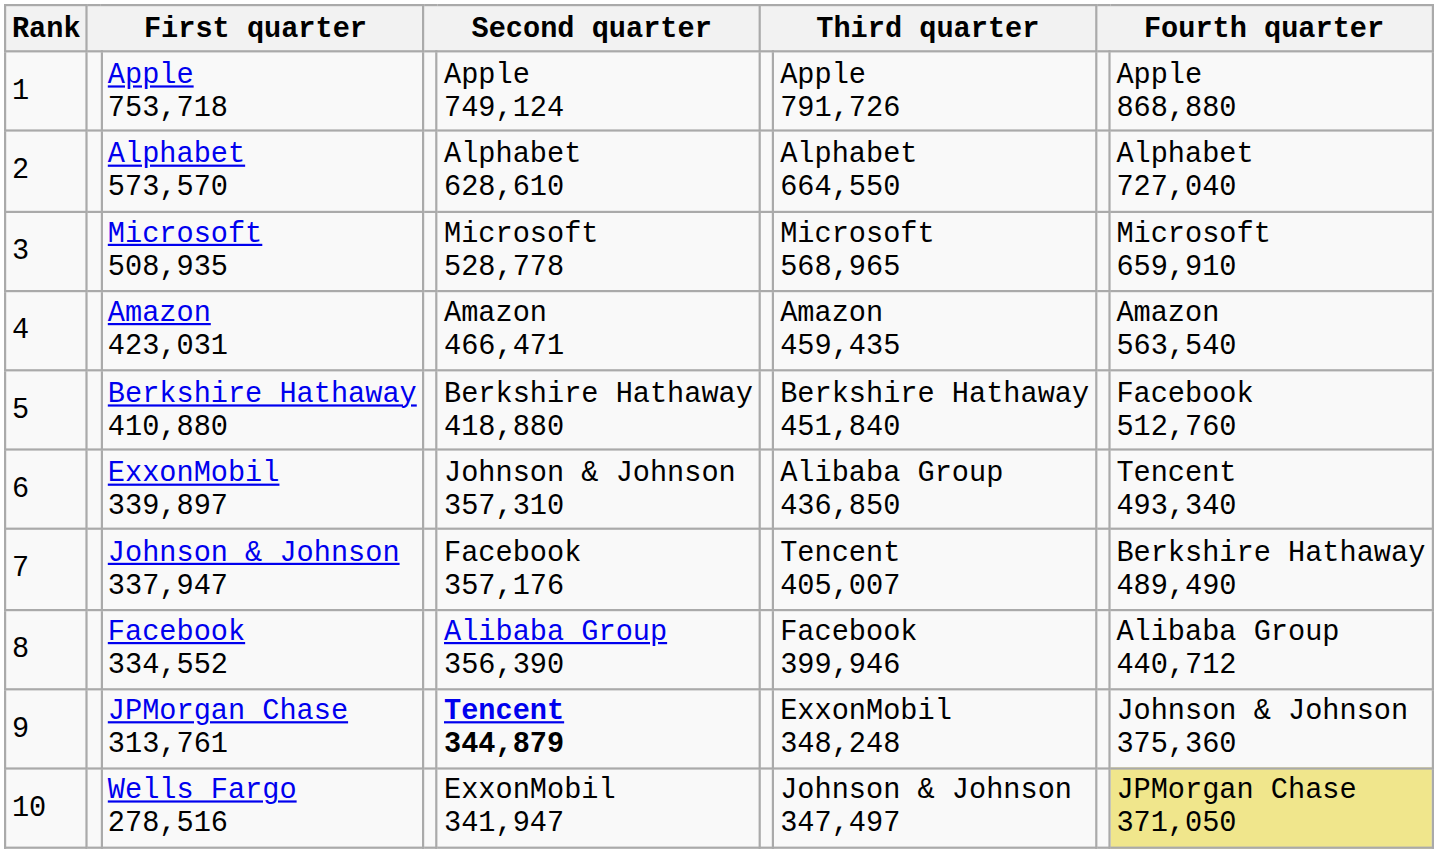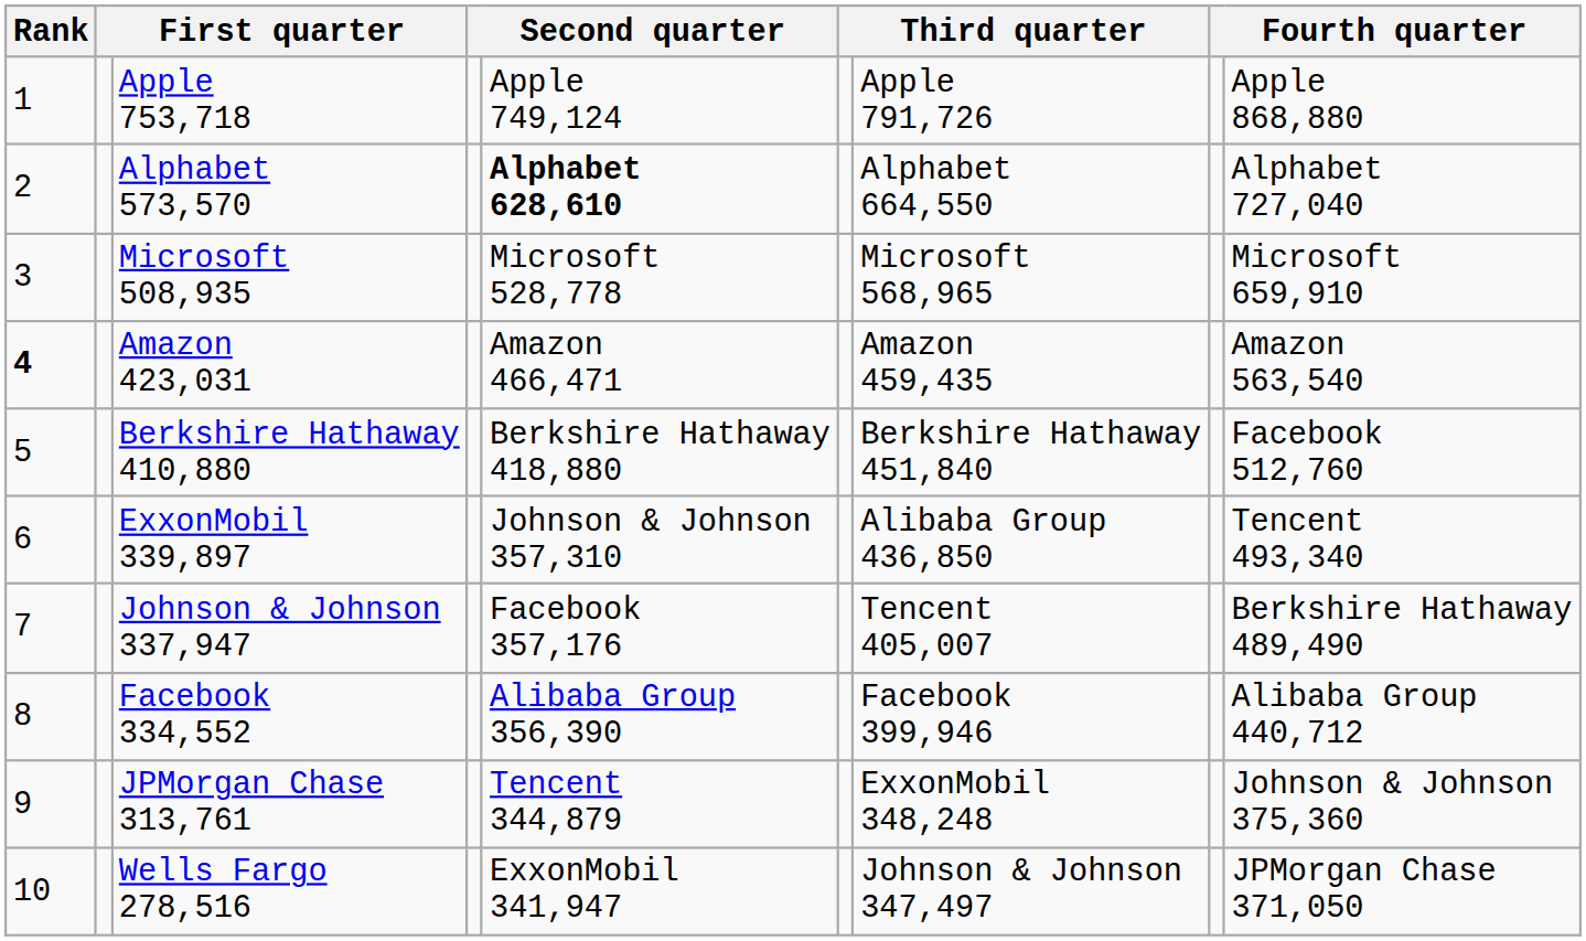Alphabet 573,570 | column 5: normal -> bold
Amazon 423,031 | Rank: normal -> bold
JPMorgan Chase 313,761 | column 5: bold -> normal
Wells Fargo 278,516 | column 9: khaki background -> no background
